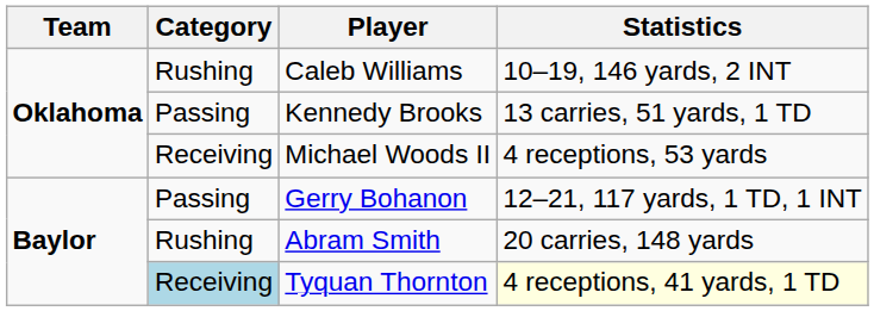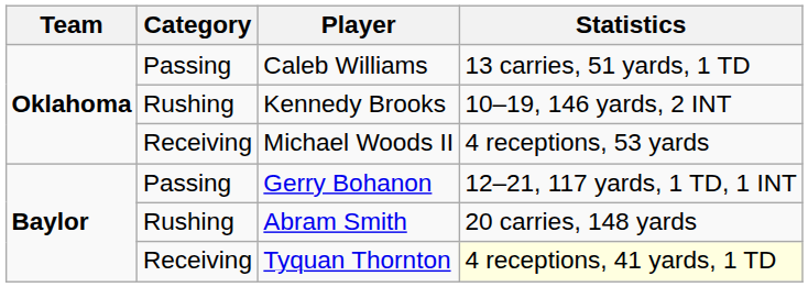Caleb Williams | Category: Rushing -> Passing
Caleb Williams | Statistics: 10–19, 146 yards, 2 INT -> 13 carries, 51 yards, 1 TD
Kennedy Brooks | Category: Passing -> Rushing
Kennedy Brooks | Statistics: 13 carries, 51 yards, 1 TD -> 10–19, 146 yards, 2 INT
Tyquan Thornton | Category: lightblue background -> no background
